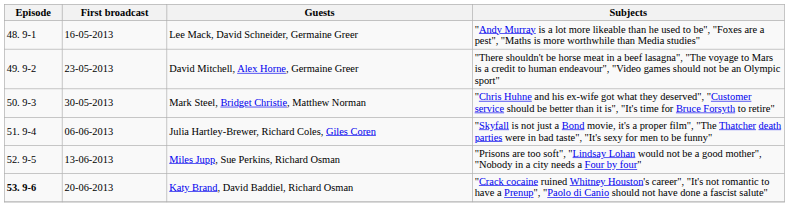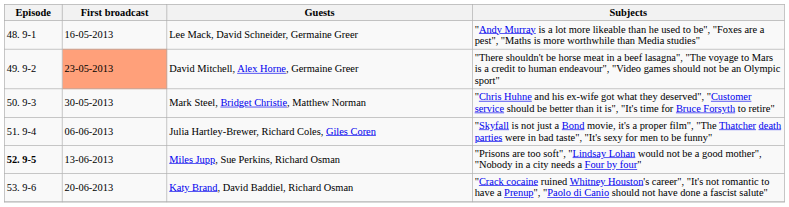David Mitchell, Alex Horne, Germaine Greer | First broadcast: no background -> lightsalmon background
Miles Jupp, Sue Perkins, Richard Osman | Episode: normal -> bold
Katy Brand, David Baddiel, Richard Osman | Episode: bold -> normal
